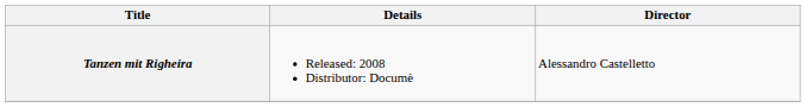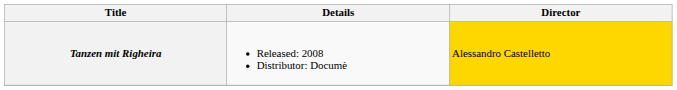Tanzen mit Righeira | Director: no background -> gold background
